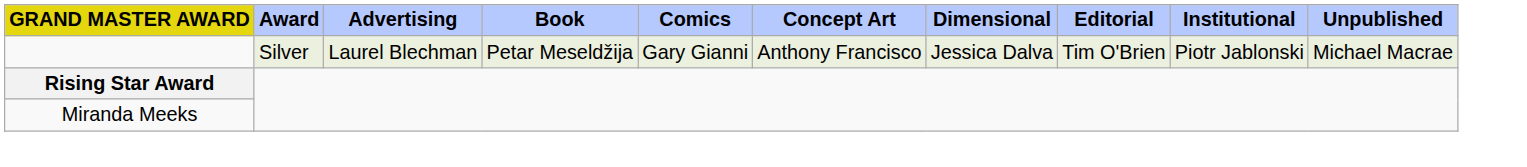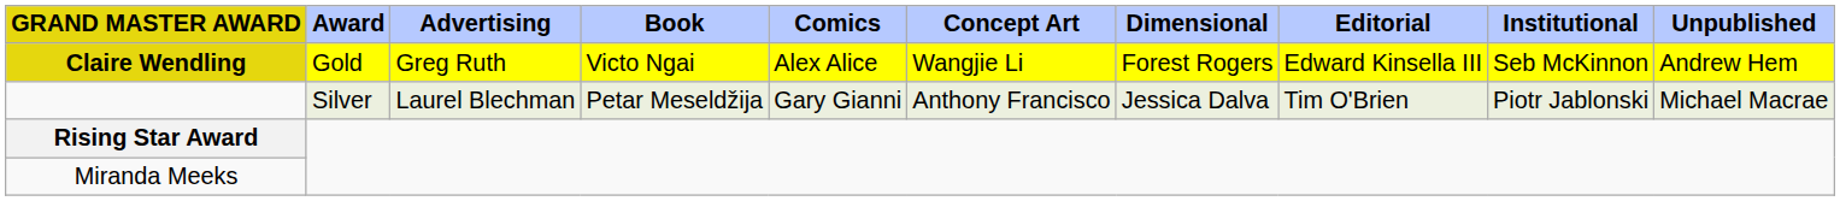+ row: Claire Wendling | Gold | Greg Ruth | Victo Ngai | Alex Alice | Wangjie Li | Forest Rogers | Edward Kinsella III | Seb McKinnon | Andrew Hem
